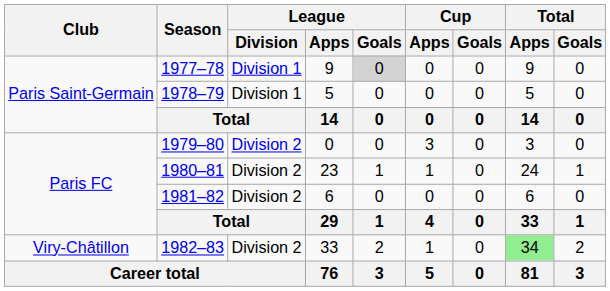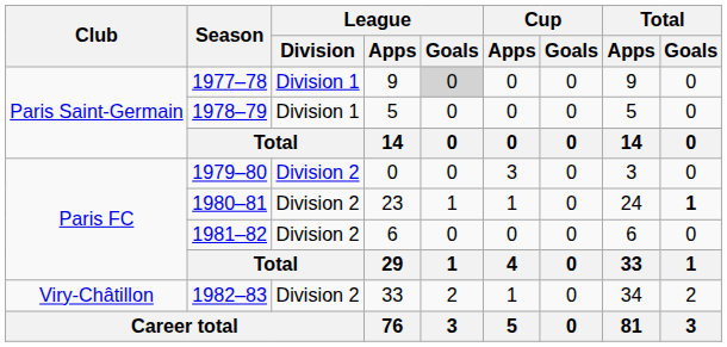1980–81 | Total / Goals: normal -> bold
1982–83 | Total / Apps: lightgreen background -> no background
